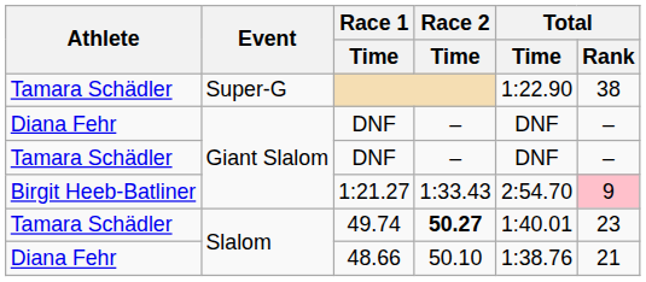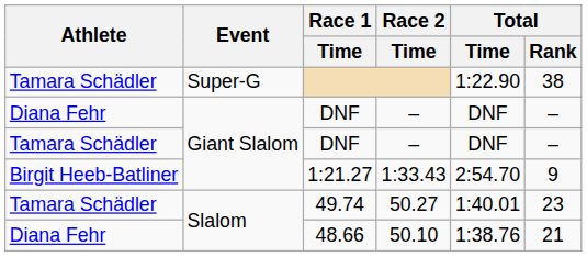1:21.27 | Total / Rank: pink background -> no background
49.74 | Race 2 / Time: bold -> normal
